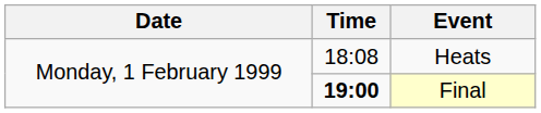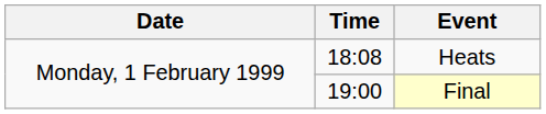Final | Time: bold -> normal
